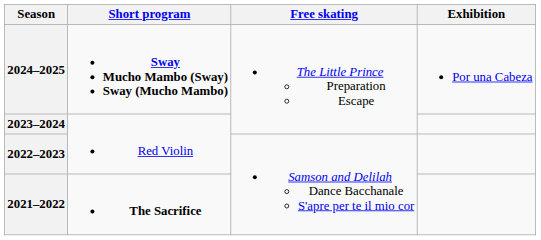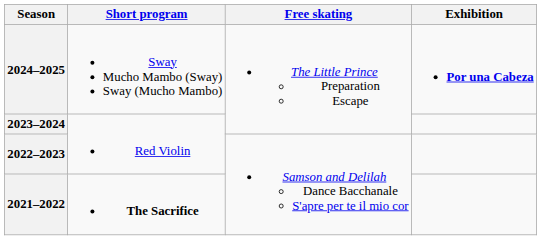2024–2025 | Short program: bold -> normal
2024–2025 | Exhibition: normal -> bold
